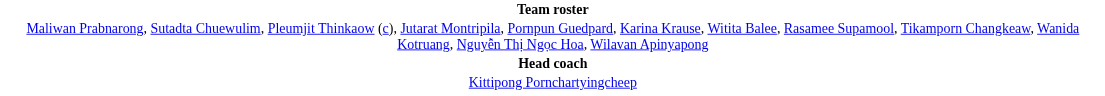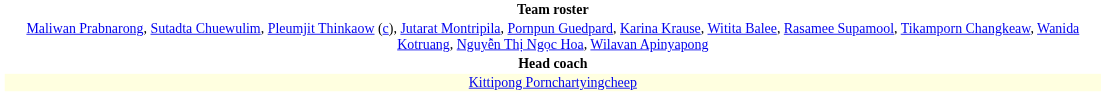row 4 | column 1: no background -> lightyellow background
